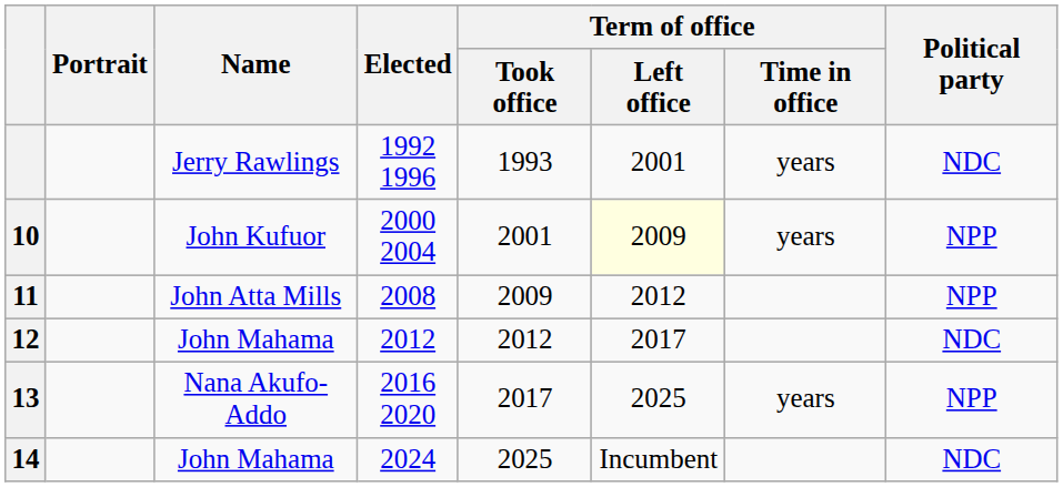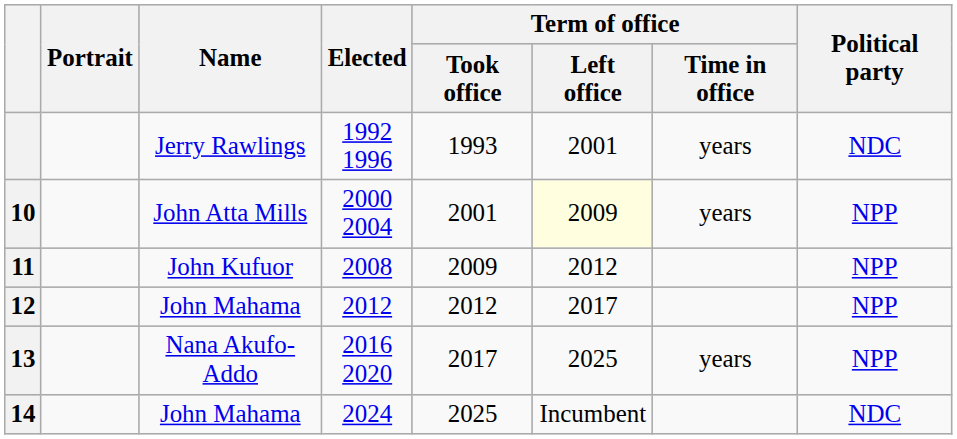10 | Name: John Kufuor -> John Atta Mills
11 | Name: John Atta Mills -> John Kufuor
12 | Political party: NDC -> NPP
